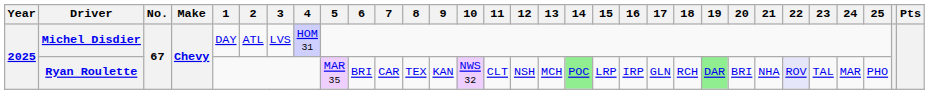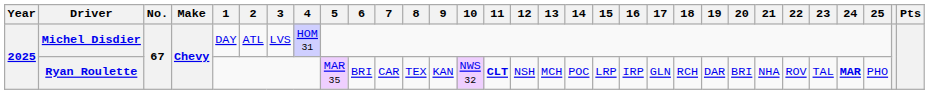Ryan Roulette | 11: normal -> bold
Ryan Roulette | 14: lightgreen background -> no background
Ryan Roulette | 19: lightgreen background -> no background
Ryan Roulette | 22: lavender background -> no background
Ryan Roulette | 24: normal -> bold
